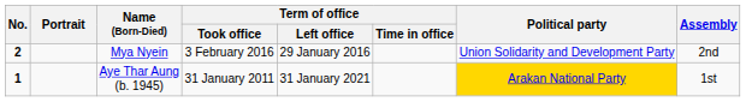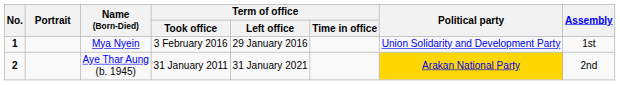Mya Nyein | No.: 2 -> 1
Mya Nyein | Assembly: 2nd -> 1st
Aye Thar Aung (b. 1945) | No.: 1 -> 2
Aye Thar Aung (b. 1945) | Assembly: 1st -> 2nd
